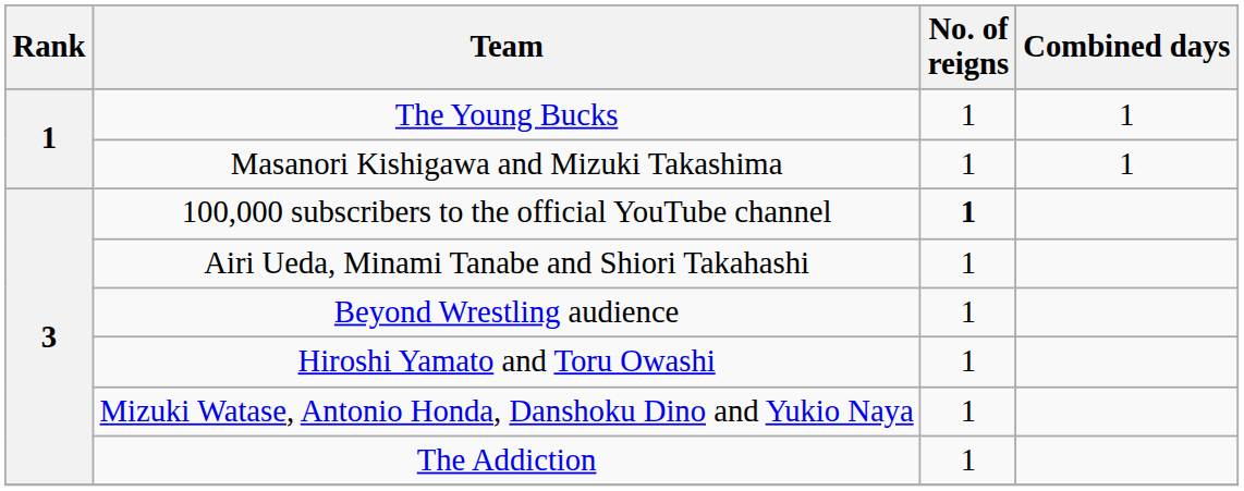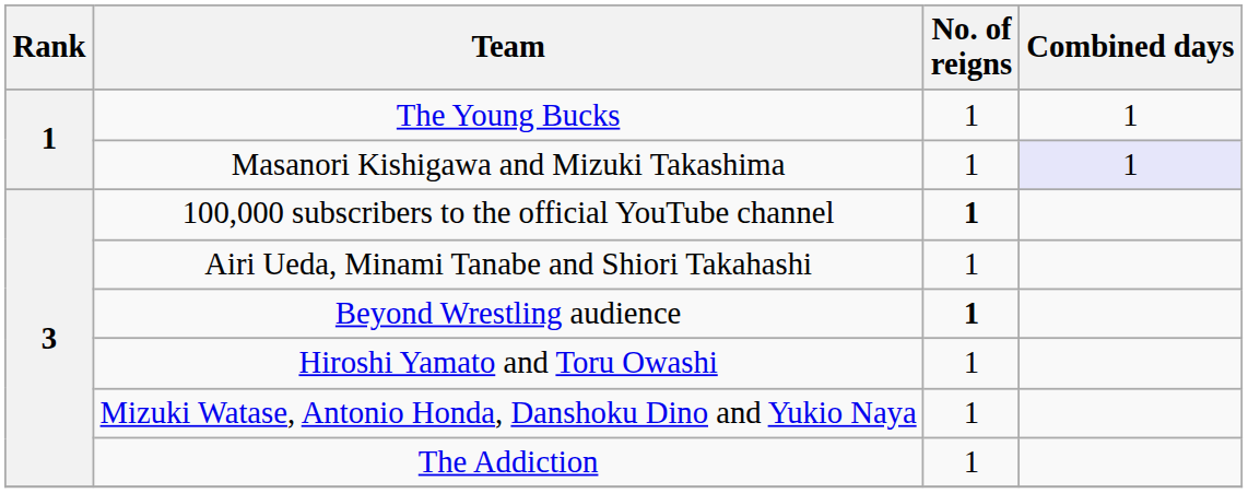Masanori Kishigawa and Mizuki Takashima | Combined days: no background -> lavender background
Beyond Wrestling audience | No. of reigns: normal -> bold
